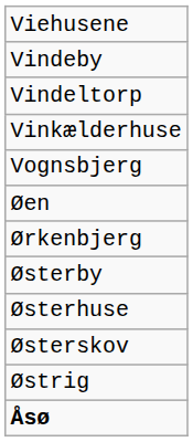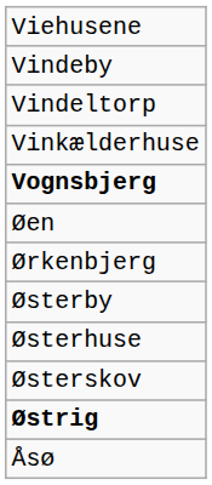row 5 | column 1: normal -> bold
row 11 | column 1: normal -> bold
row 12 | column 1: bold -> normal
